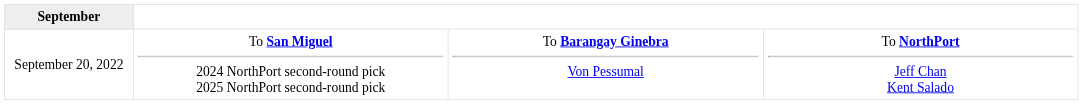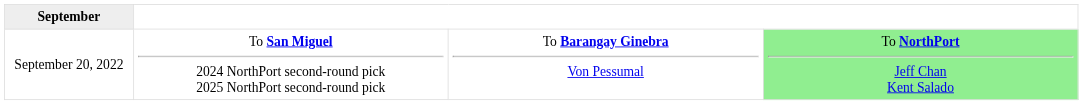September 20, 2022 | column 4: no background -> lightgreen background
